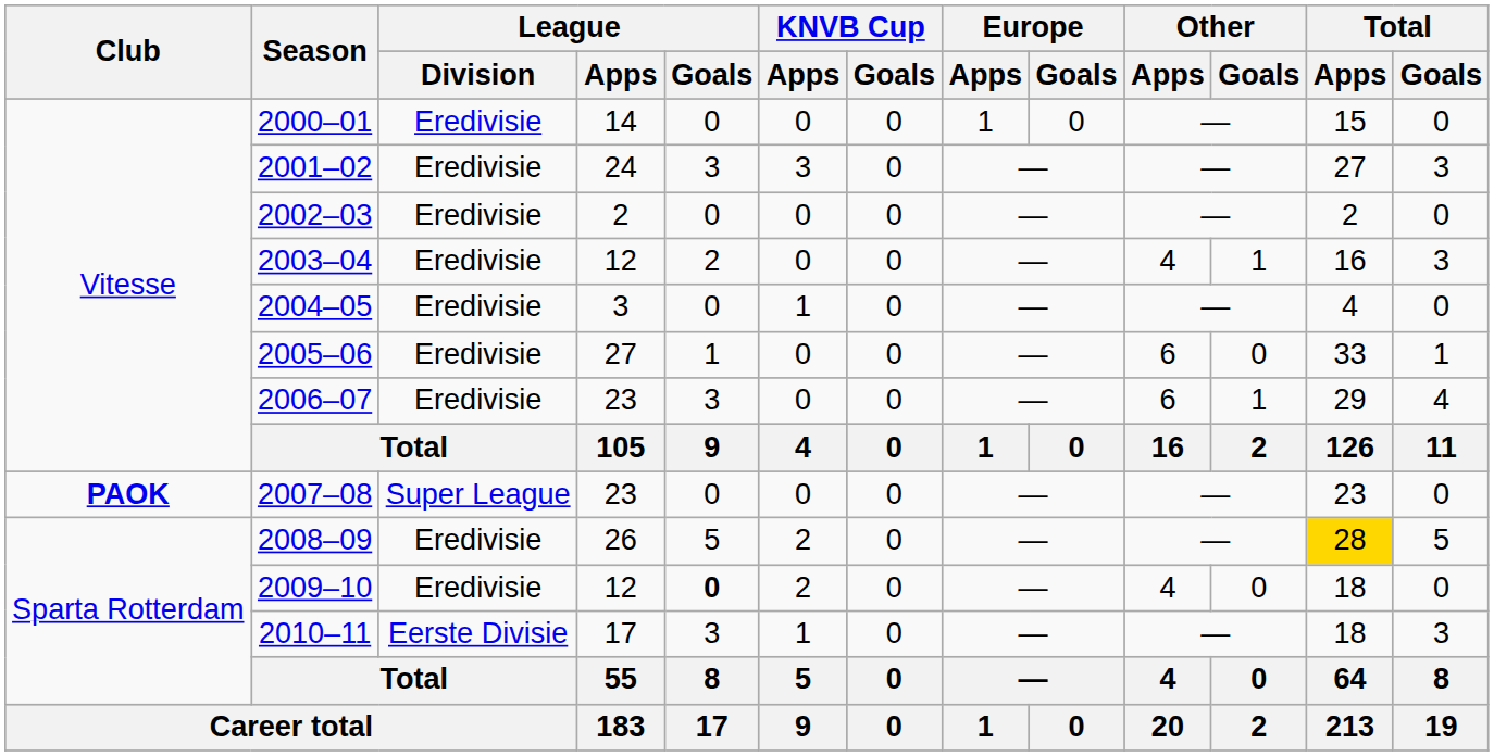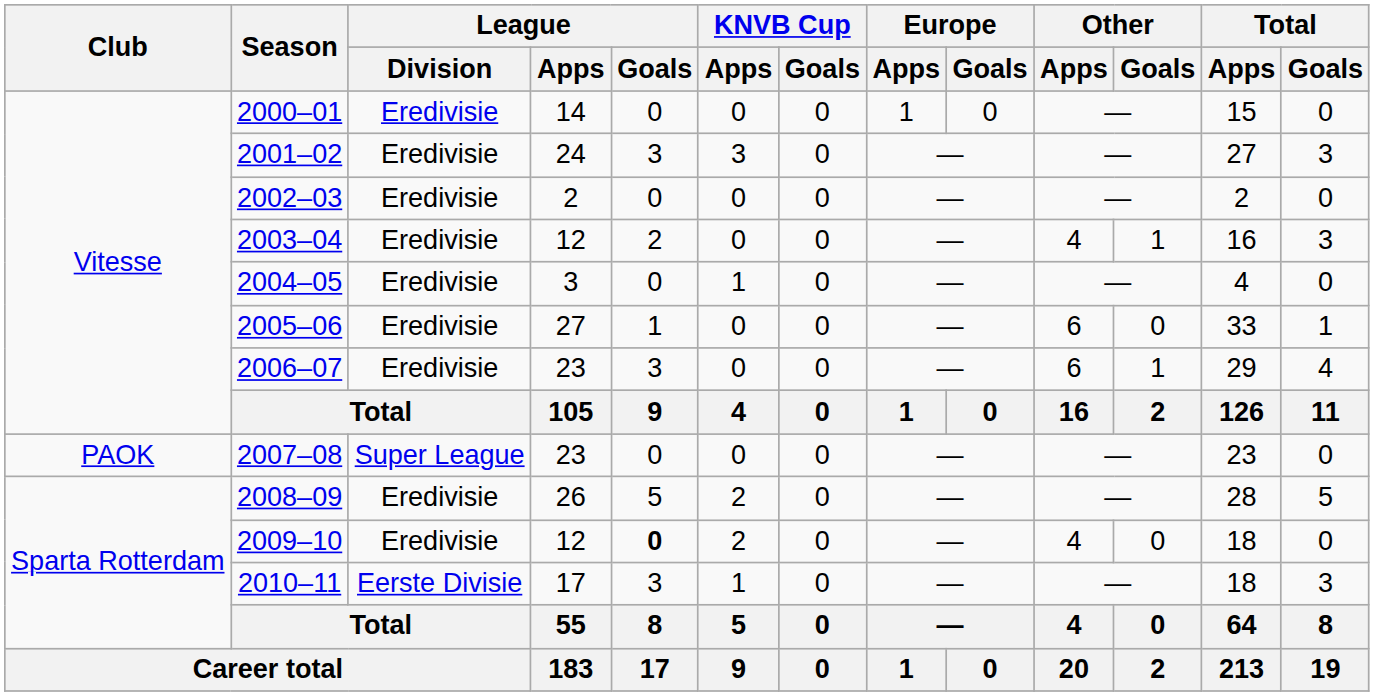2007–08 | Club: bold -> normal
2008–09 | Total / Apps: gold background -> no background
